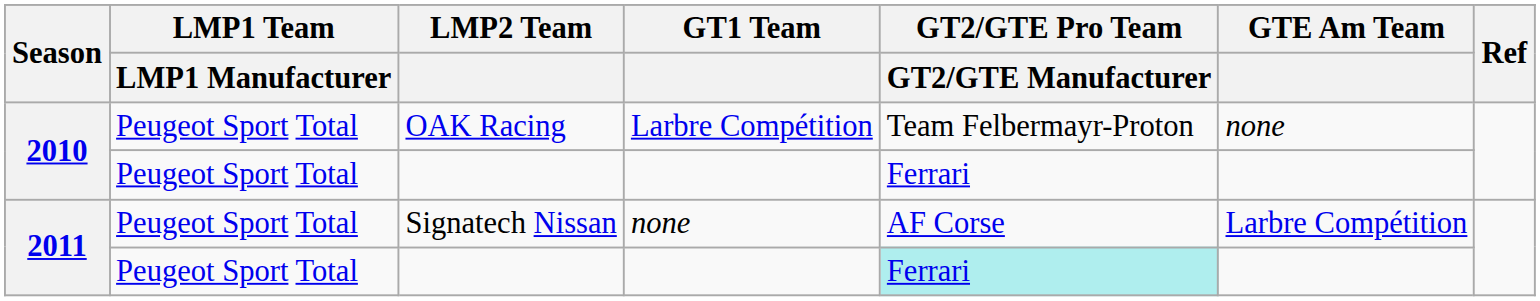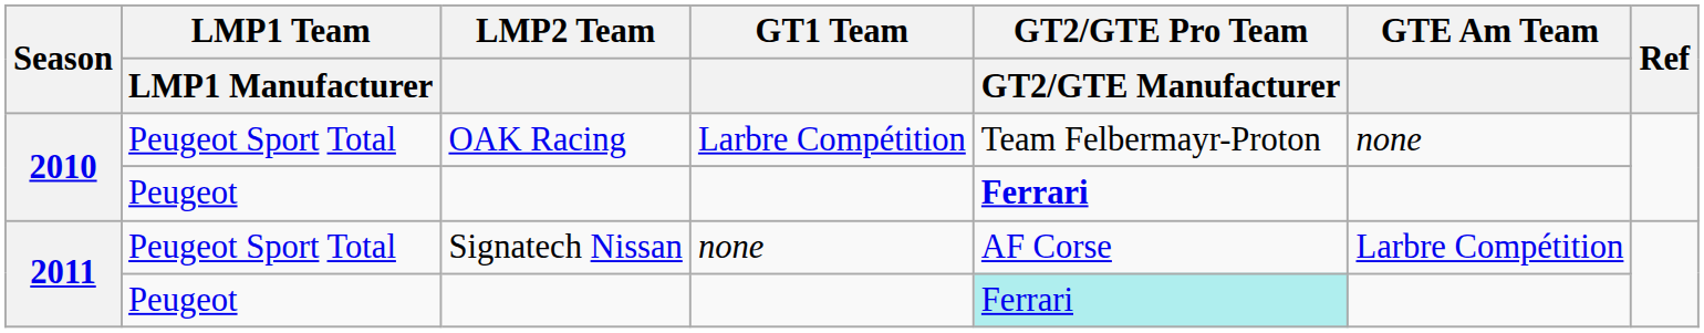row 4 | LMP1 Team / LMP1 Manufacturer: Peugeot Sport Total -> Peugeot
row 4 | GT2/GTE Pro Team / GT2/GTE Manufacturer: normal -> bold
row 6 | LMP1 Team / LMP1 Manufacturer: Peugeot Sport Total -> Peugeot
